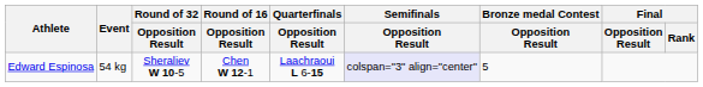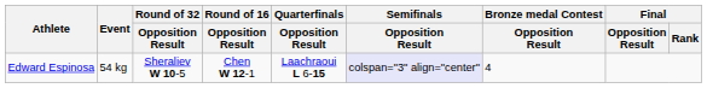Edward Espinosa | Bronze medal Contest / Opposition Result: 5 -> 4
